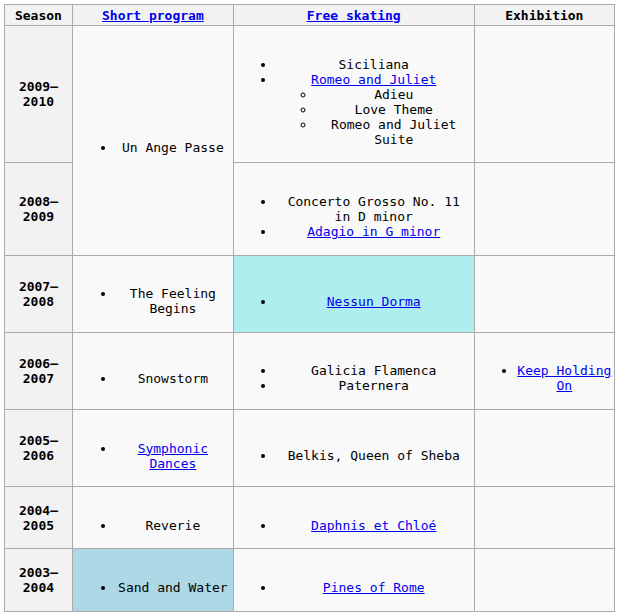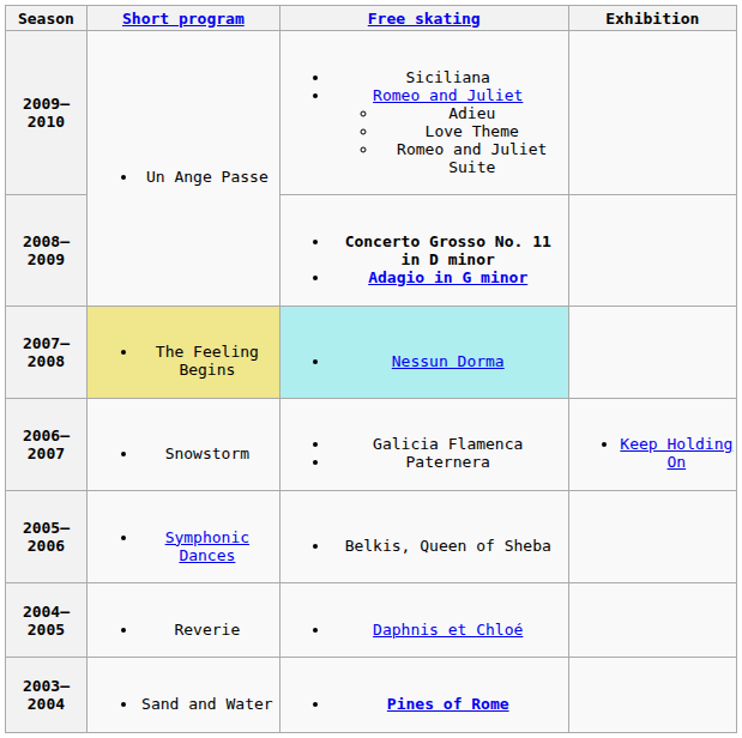2008–2009 | Free skating: normal -> bold
2007–2008 | Short program: no background -> khaki background
2003–2004 | Short program: lightblue background -> no background
2003–2004 | Free skating: normal -> bold
